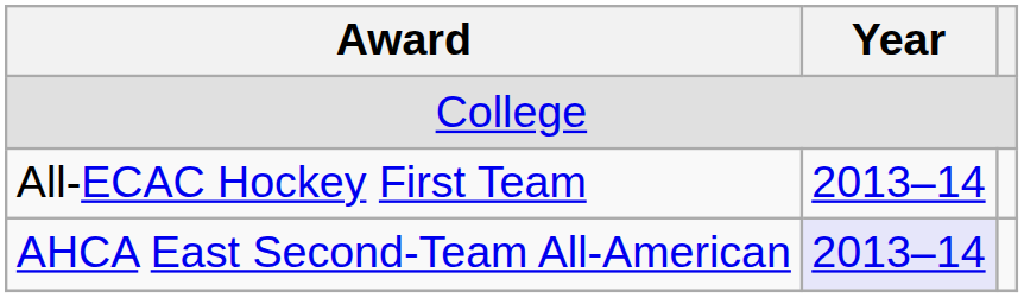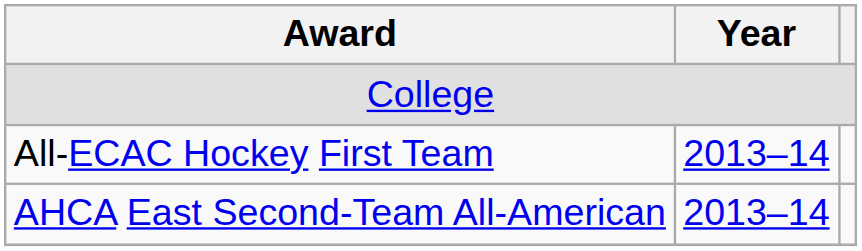AHCA East Second-Team All-American | Year: lavender background -> no background
